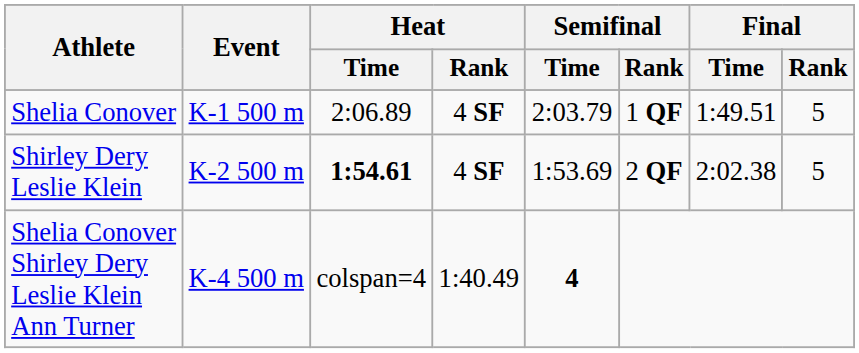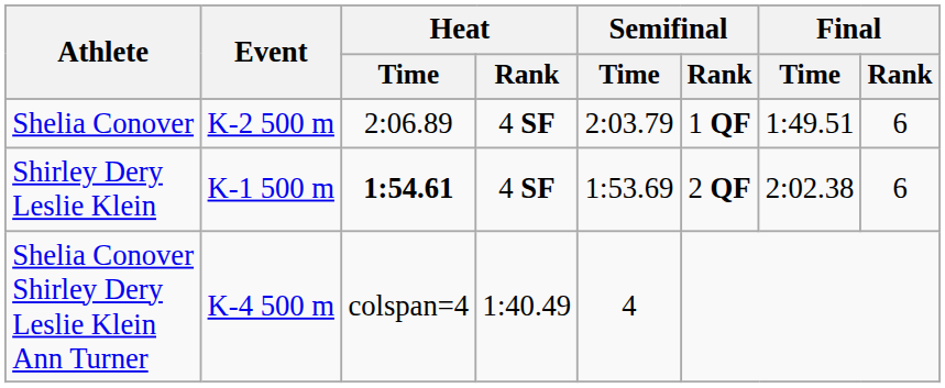Shelia Conover | Event: K-1 500 m -> K-2 500 m
Shelia Conover | Final / Rank: 5 -> 6
Shirley Dery Leslie Klein | Event: K-2 500 m -> K-1 500 m
Shirley Dery Leslie Klein | Final / Rank: 5 -> 6
Shelia Conover Shirley Dery Leslie Klein Ann Turner | Semifinal / Time: bold -> normal
